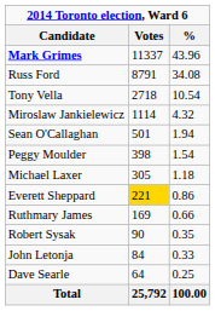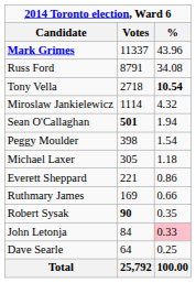Tony Vella | %: normal -> bold
Sean O'Callaghan | Votes: normal -> bold
Everett Sheppard | Votes: gold background -> no background
Robert Sysak | Votes: normal -> bold
John Letonja | %: no background -> pink background
